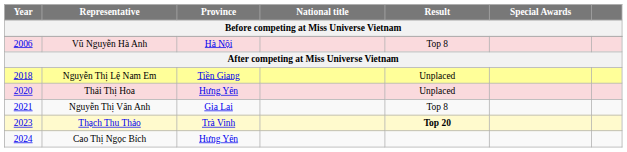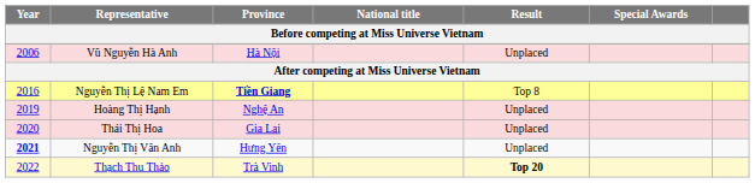Vũ Nguyễn Hà Anh | Result: Top 8 -> Unplaced
Nguyễn Thị Lệ Nam Em | Year: 2018 -> 2016
Nguyễn Thị Lệ Nam Em | Province: normal -> bold
Nguyễn Thị Lệ Nam Em | Result: Unplaced -> Top 8
+ row: 2019 | Hoàng Thị Hạnh | Nghệ An | Unplaced
Thái Thị Hoa | Province: Hưng Yên -> Gia Lai
Nguyễn Thị Vân Anh | Year: normal -> bold
Nguyễn Thị Vân Anh | Province: Gia Lai -> Hưng Yên
Nguyễn Thị Vân Anh | Result: Top 8 -> Unplaced
Thạch Thu Thảo | Year: 2023 -> 2022
- row: 2024 | Cao Thị Ngọc Bích | Hưng Yên
